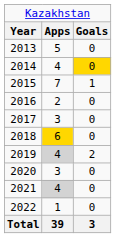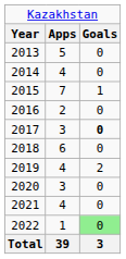2014 | column 3: gold background -> no background
2017 | column 3: normal -> bold
2018 | column 2: gold background -> no background
2019 | column 2: lightgrey background -> no background
2021 | column 2: lightgrey background -> no background
2022 | column 3: no background -> lightgreen background
